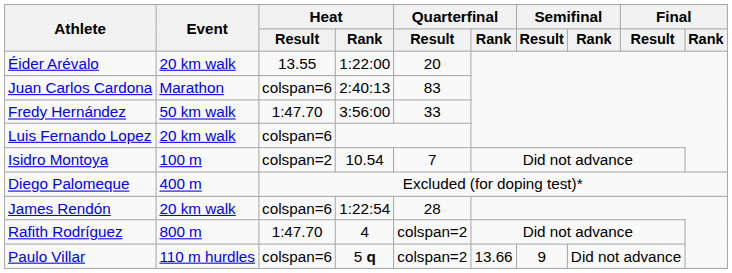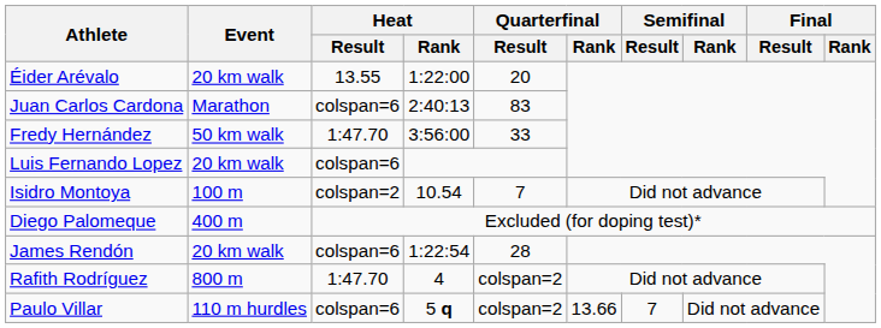Paulo Villar | Semifinal / Result: 9 -> 7
